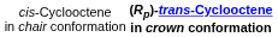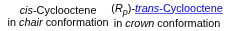cis-Cyclooctene in chair conformation | column 2: bold -> normal
